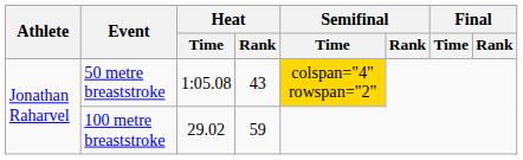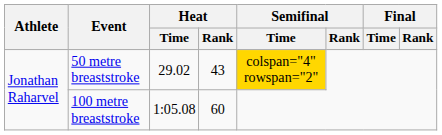50 metre breaststroke | Heat / Time: 1:05.08 -> 29.02
100 metre breaststroke | Heat / Time: 29.02 -> 1:05.08
100 metre breaststroke | Heat / Rank: 59 -> 60
